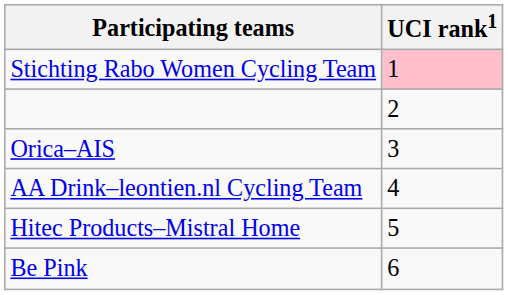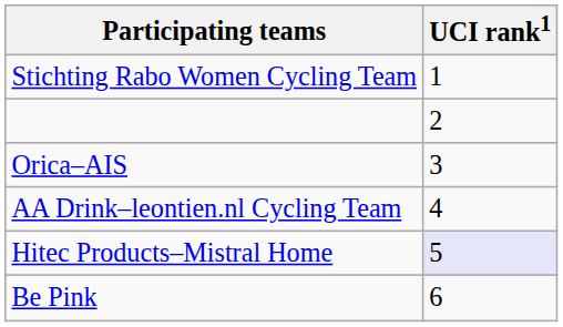Stichting Rabo Women Cycling Team | UCI rank1: pink background -> no background
Hitec Products–Mistral Home | UCI rank1: no background -> lavender background
